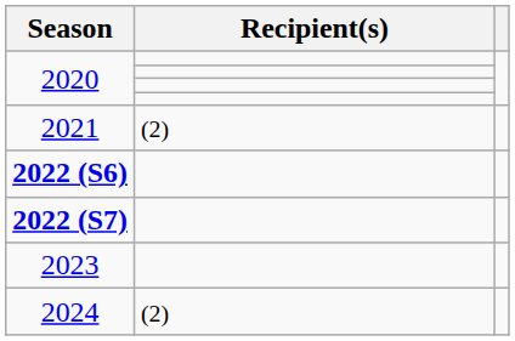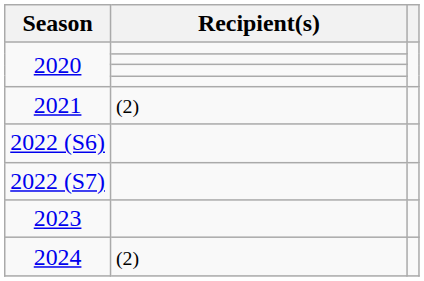2022 (S6) | Season: bold -> normal
2022 (S7) | Season: bold -> normal
